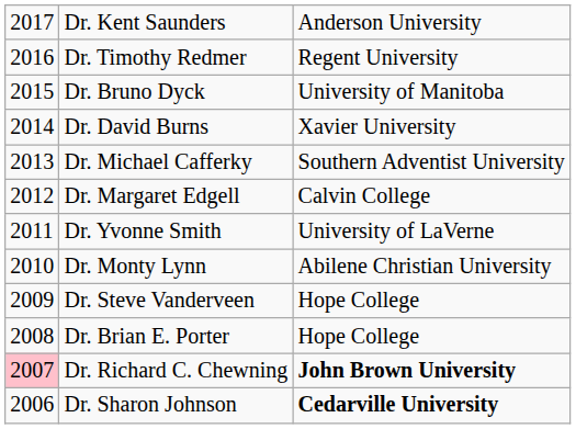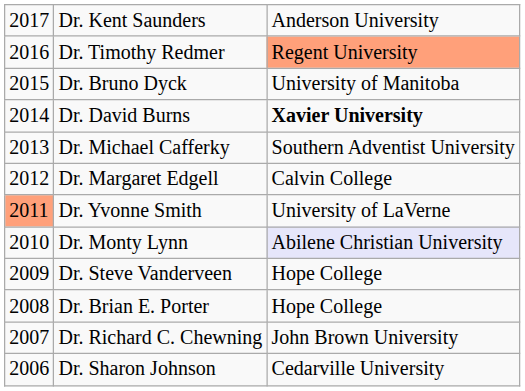Dr. Timothy Redmer | column 3: no background -> lightsalmon background
Dr. David Burns | column 3: normal -> bold
Dr. Yvonne Smith | column 1: no background -> lightsalmon background
Dr. Monty Lynn | column 3: no background -> lavender background
Dr. Richard C. Chewning | column 1: pink background -> no background
Dr. Richard C. Chewning | column 3: bold -> normal
Dr. Sharon Johnson | column 3: bold -> normal
